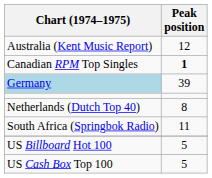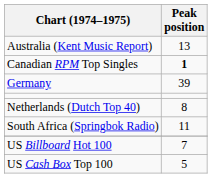row 2 | Peak position: 12 -> 13
row 4 | Chart (1974–1975): lightblue background -> no background
row 8 | Peak position: 5 -> 7
